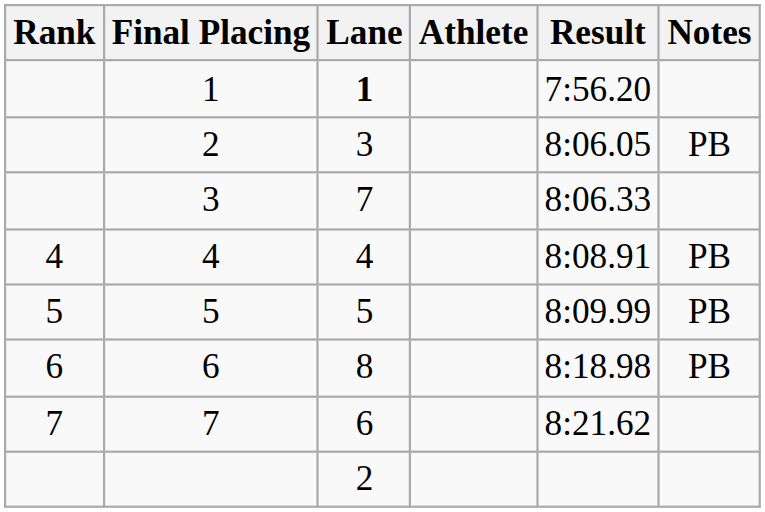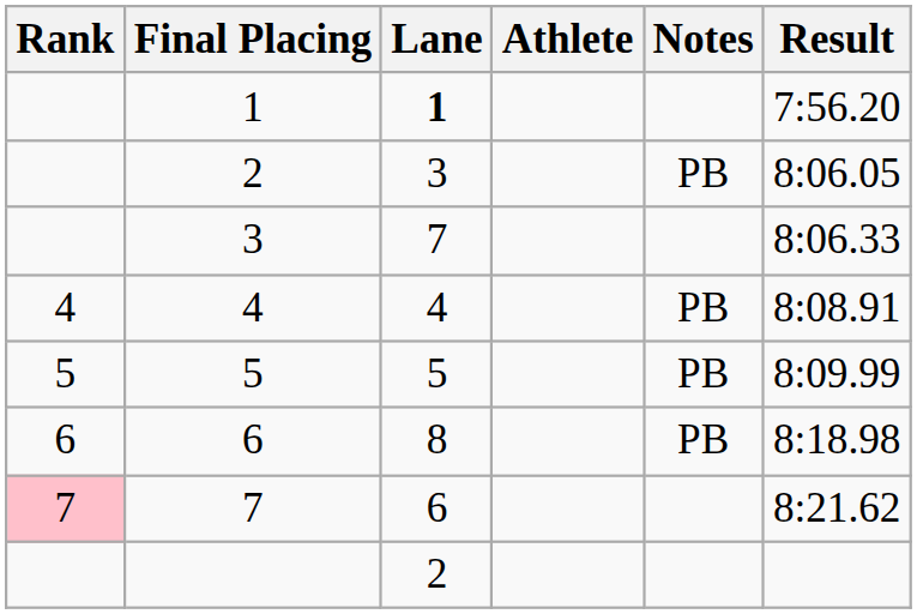columns swapped: Result <-> Notes
row 8 | Rank: no background -> pink background
